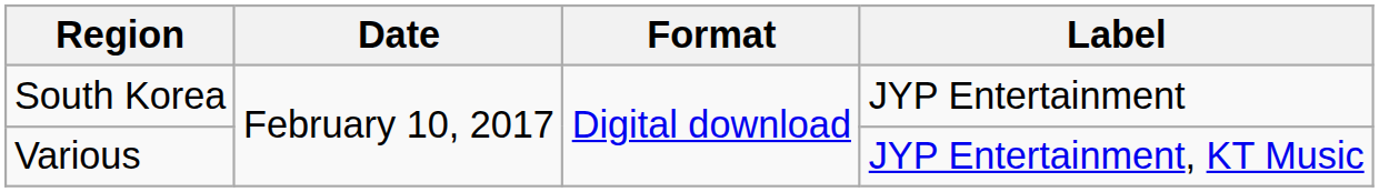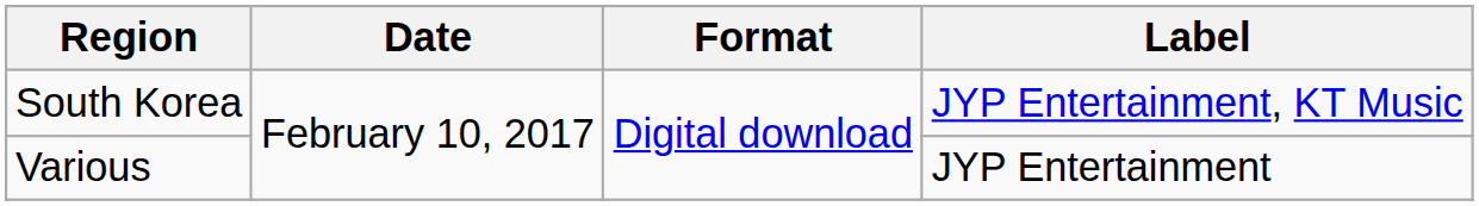South Korea | Label: JYP Entertainment -> JYP Entertainment, KT Music
Various | Label: JYP Entertainment, KT Music -> JYP Entertainment
